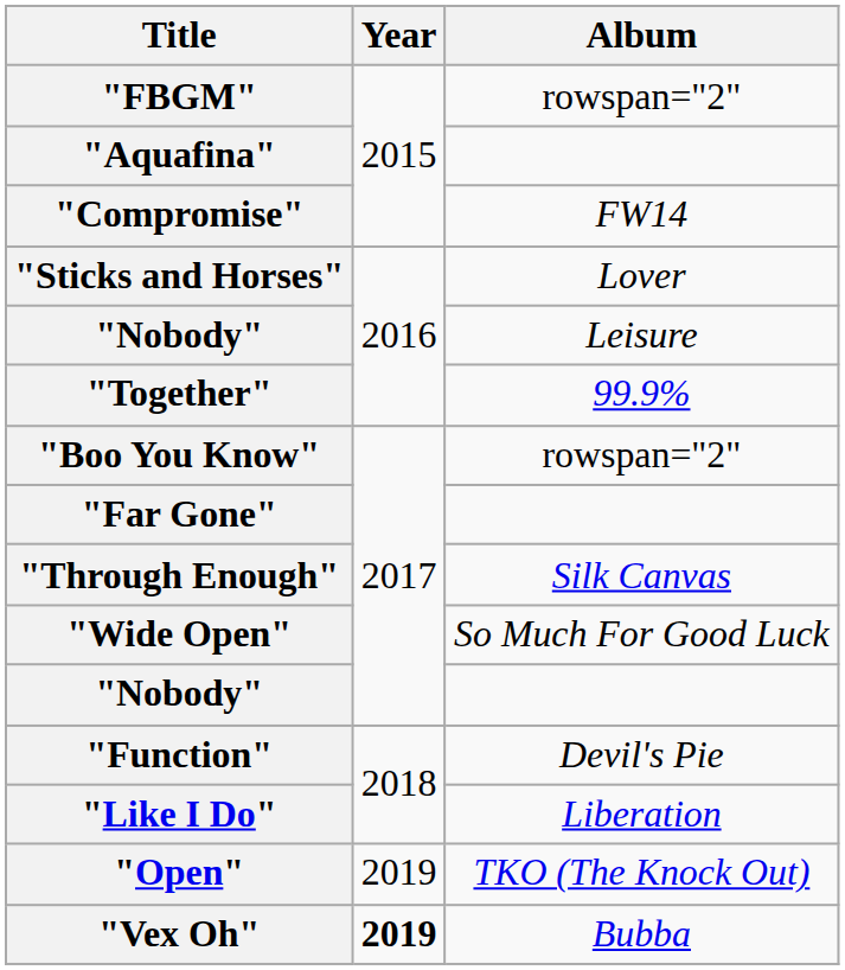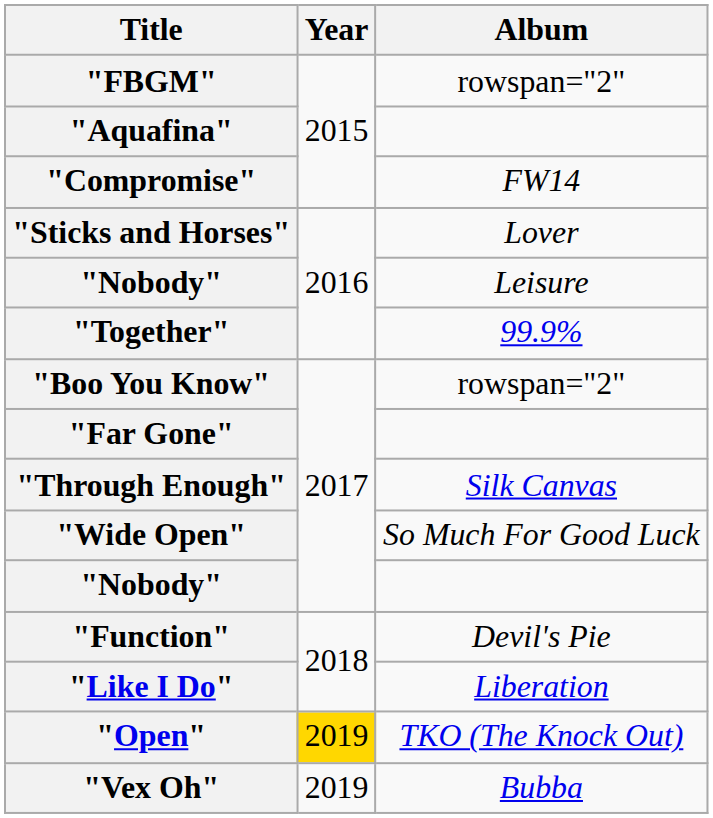"Open" | Year: no background -> gold background
"Vex Oh" | Year: bold -> normal
